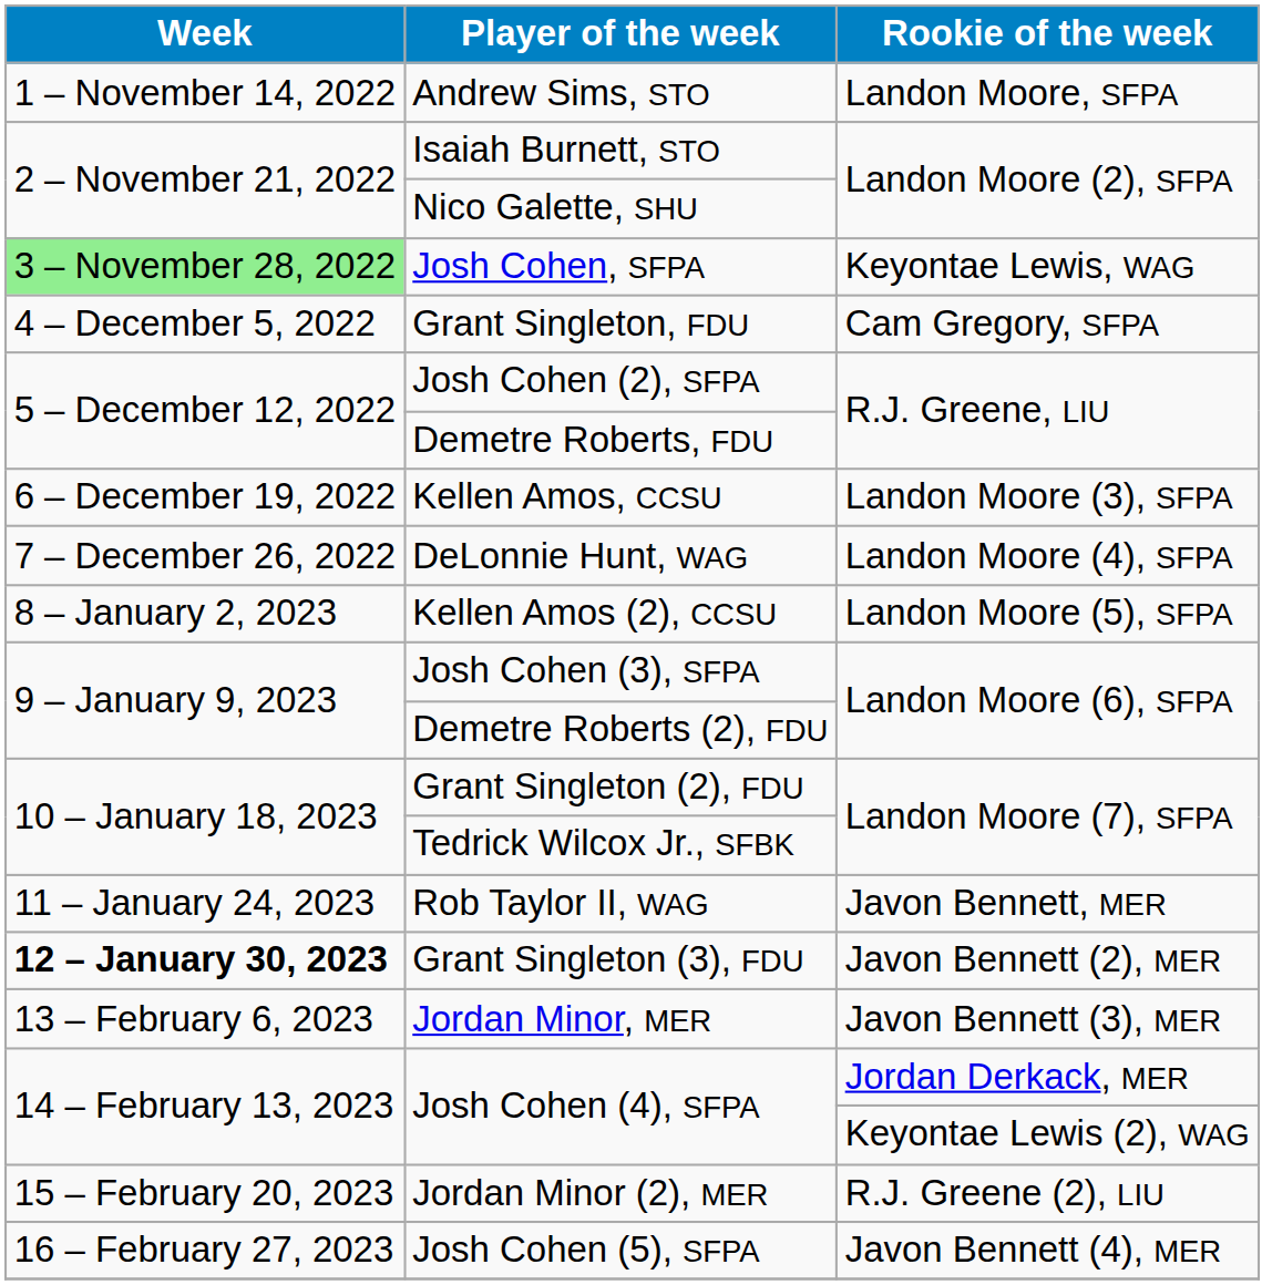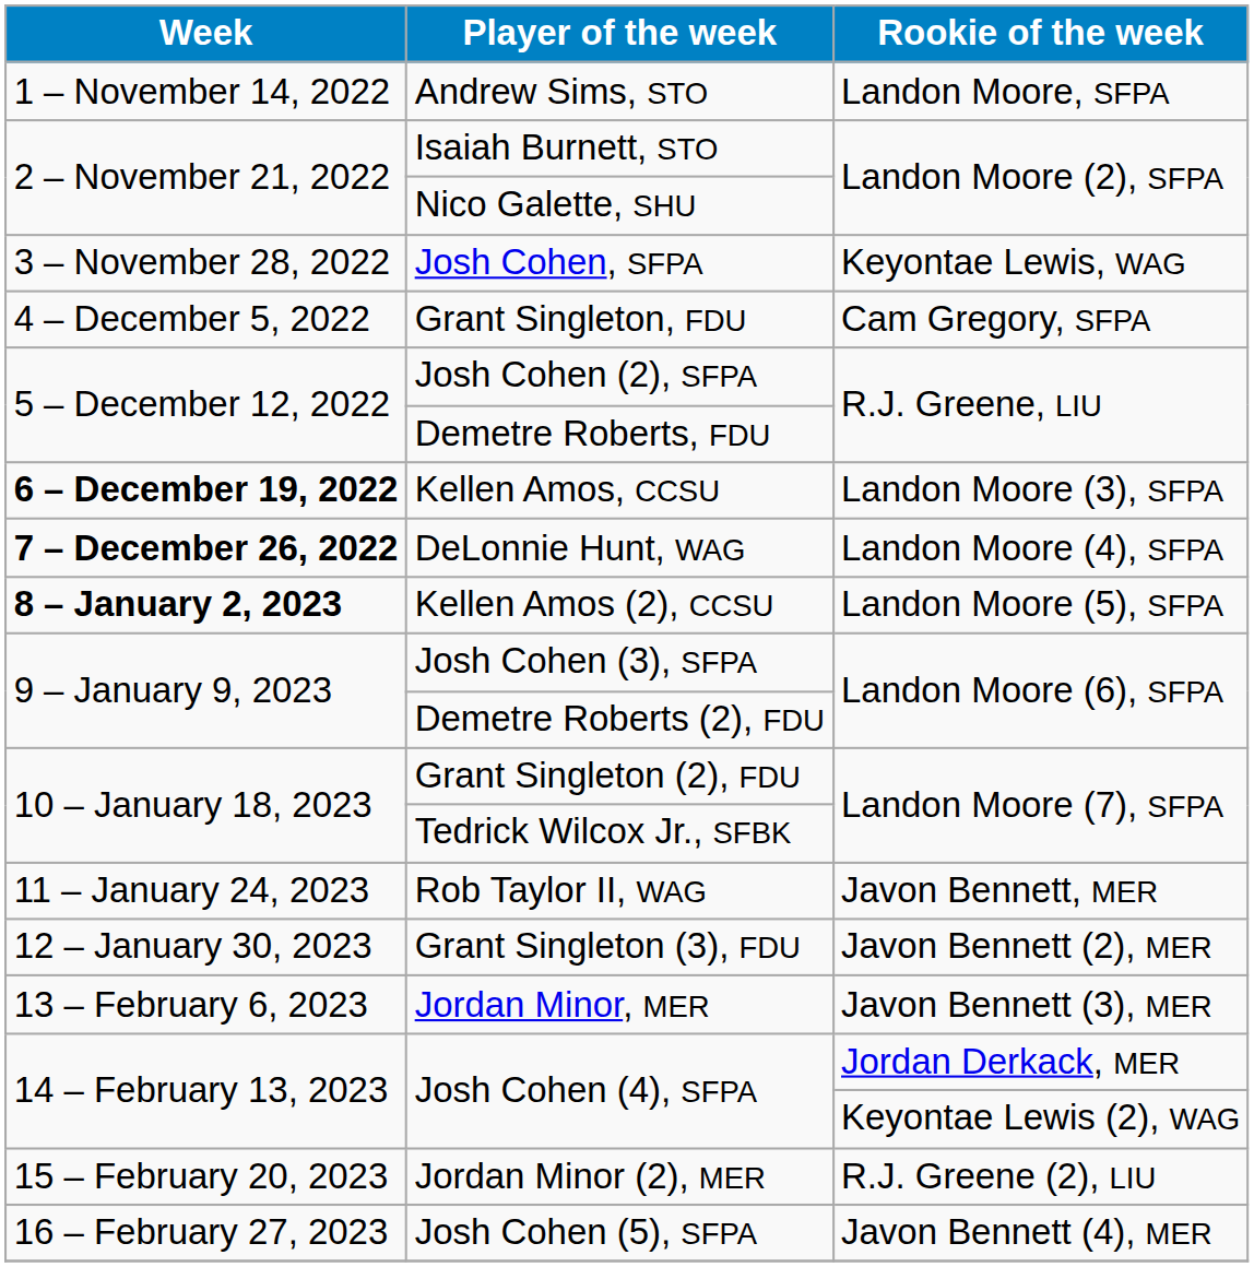Josh Cohen, SFPA | Week: lightgreen background -> no background
Kellen Amos, CCSU | Week: normal -> bold
DeLonnie Hunt, WAG | Week: normal -> bold
Kellen Amos (2), CCSU | Week: normal -> bold
Grant Singleton (3), FDU | Week: bold -> normal
